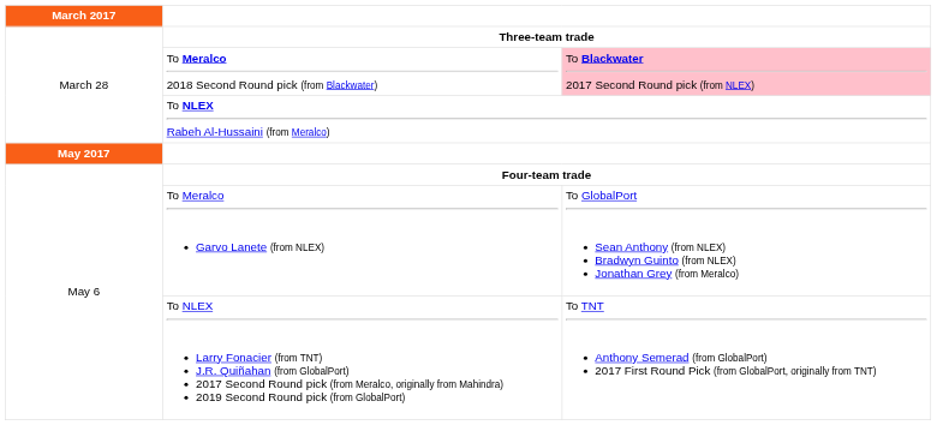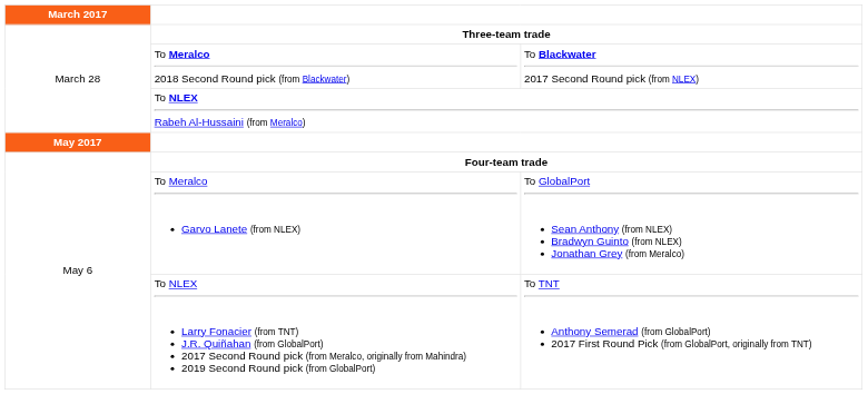To Meralco 2018 Second Round pick (from Blackwater) | column 3: pink background -> no background
